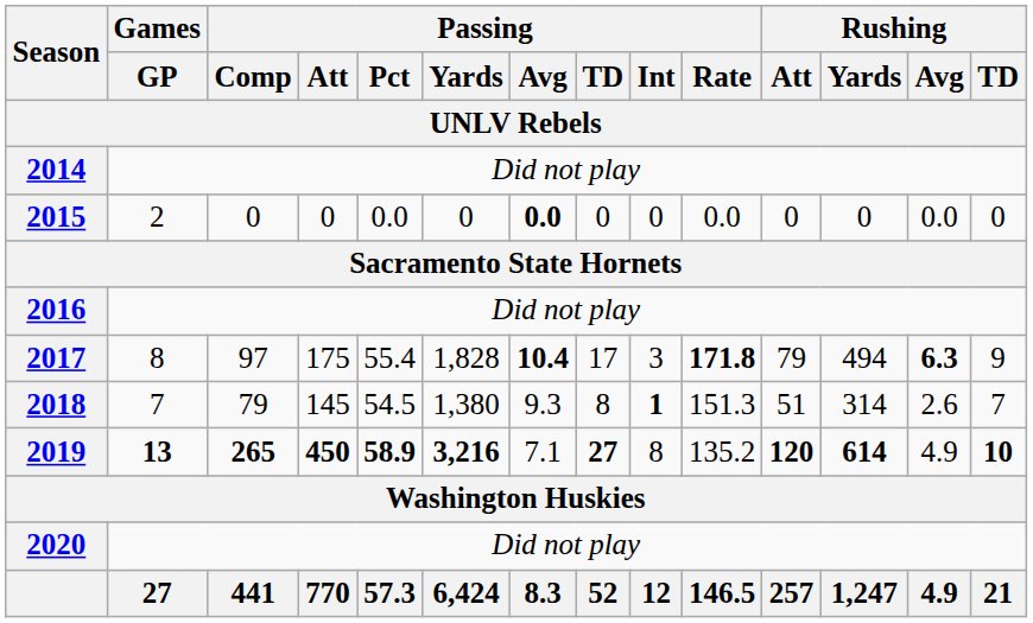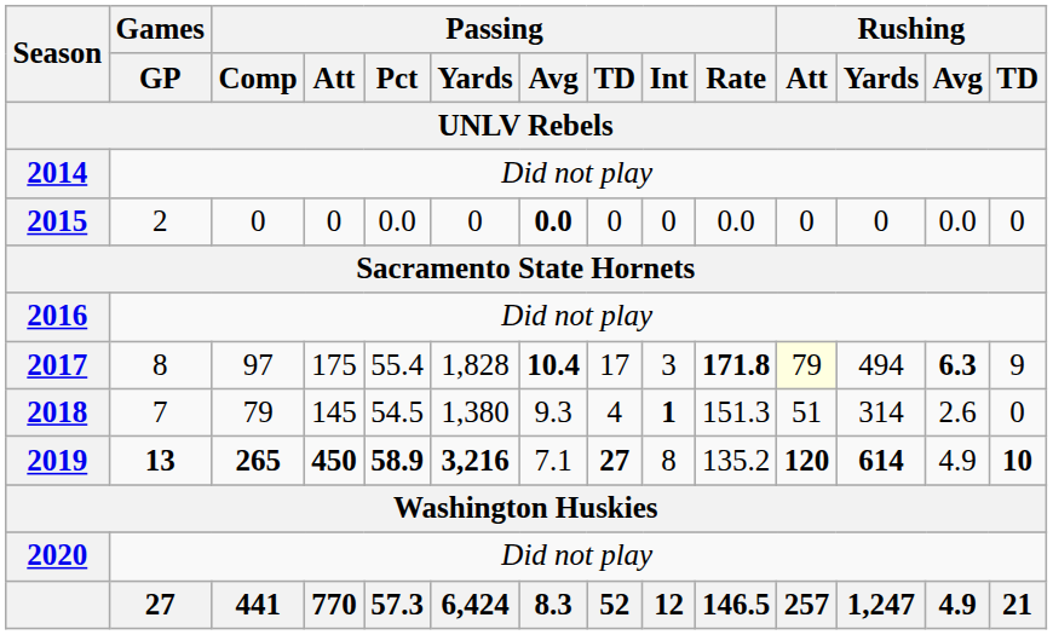2017 | Rushing / Att: no background -> lightyellow background
2018 | Passing / TD: 8 -> 4
2018 | Rushing / TD: 7 -> 0
